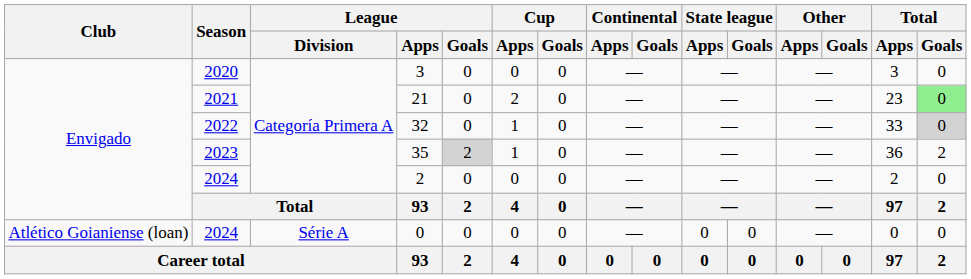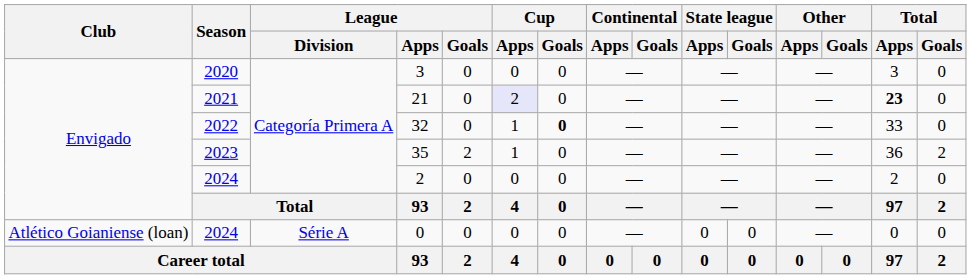21 | Cup / Apps: no background -> lavender background
21 | Total / Apps: normal -> bold
21 | Total / Goals: lightgreen background -> no background
32 | Cup / Goals: normal -> bold
32 | Total / Goals: lightgrey background -> no background
35 | League / Goals: lightgrey background -> no background
